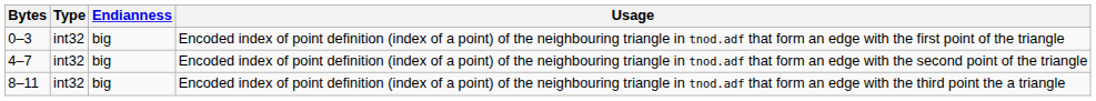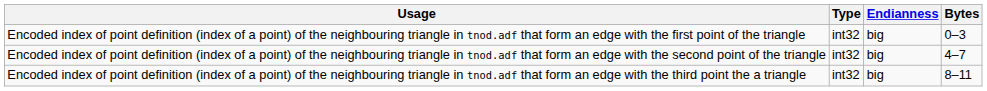columns swapped: Bytes <-> Usage
